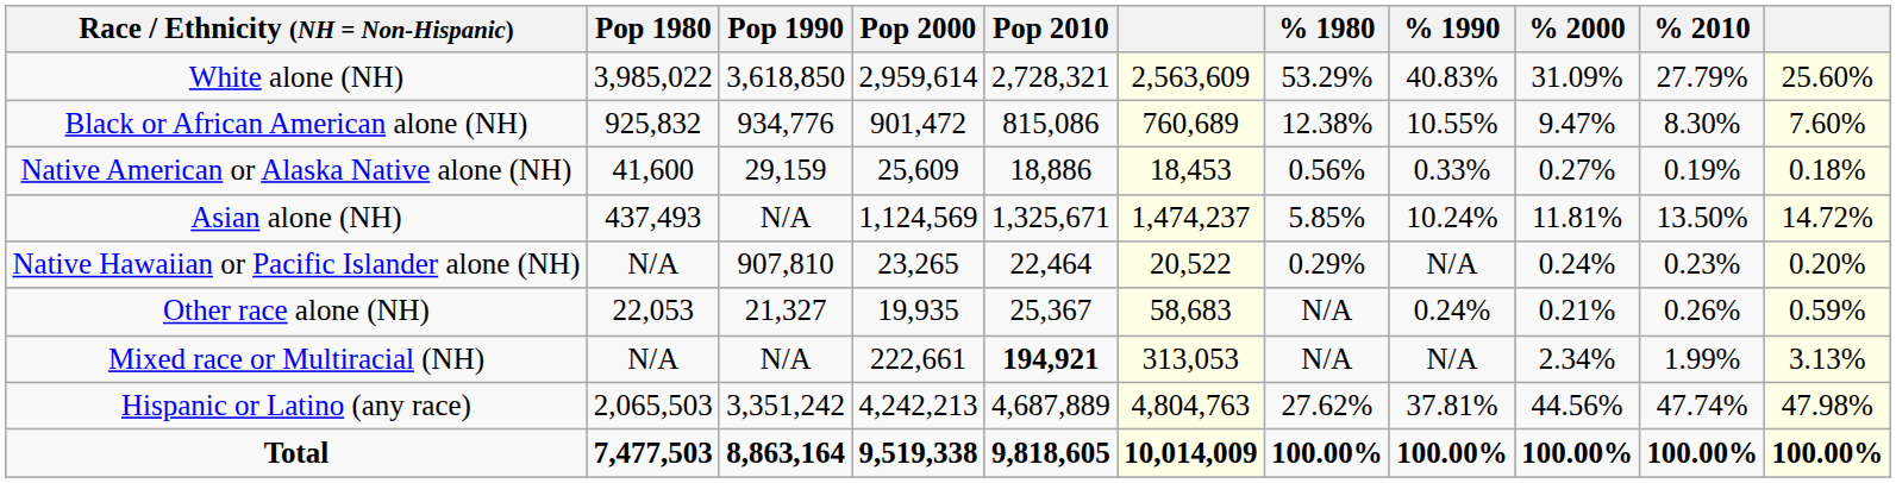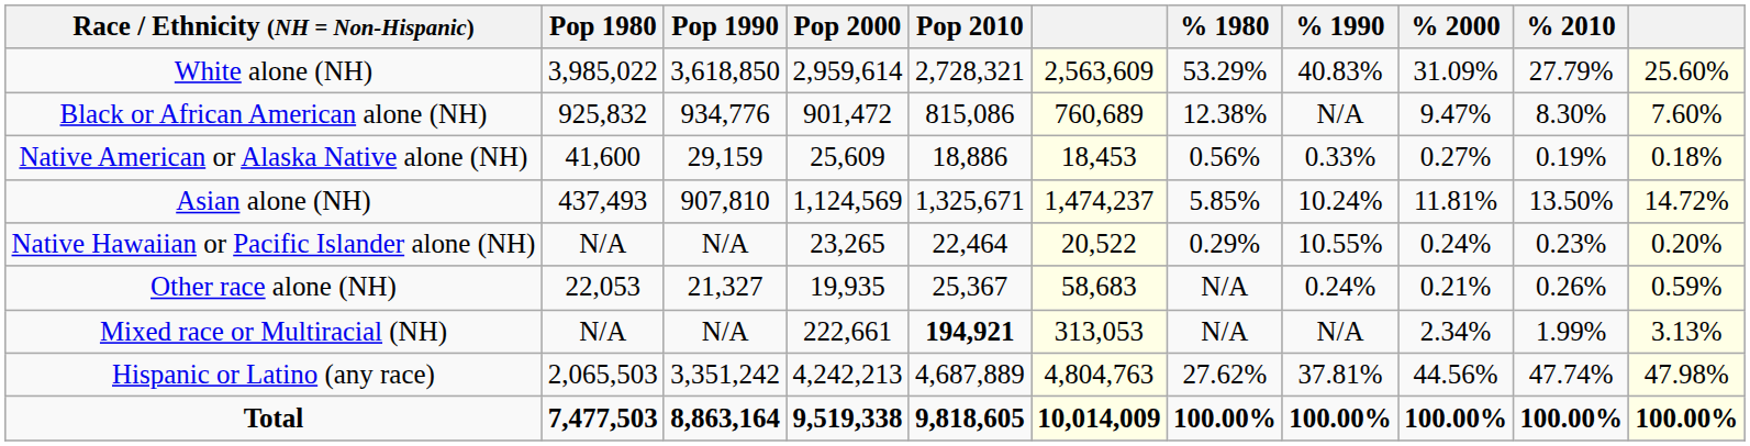Black or African American alone (NH) | % 1990: 10.55% -> N/A
Asian alone (NH) | Pop 1990: N/A -> 907,810
Native Hawaiian or Pacific Islander alone (NH) | Pop 1990: 907,810 -> N/A
Native Hawaiian or Pacific Islander alone (NH) | % 1990: N/A -> 10.55%
